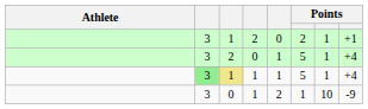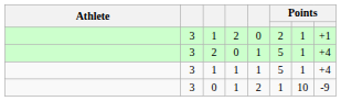row 5 | column 2: lightgreen background -> no background
row 5 | column 3: khaki background -> no background
